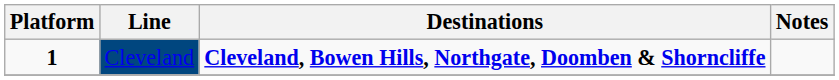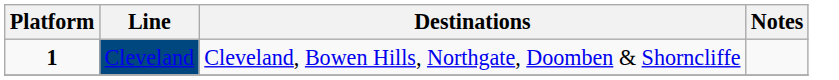Cleveland | Destinations: bold -> normal
